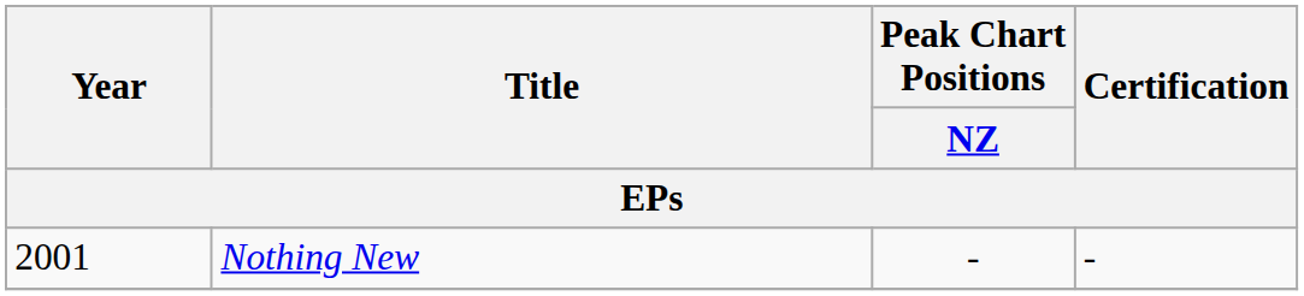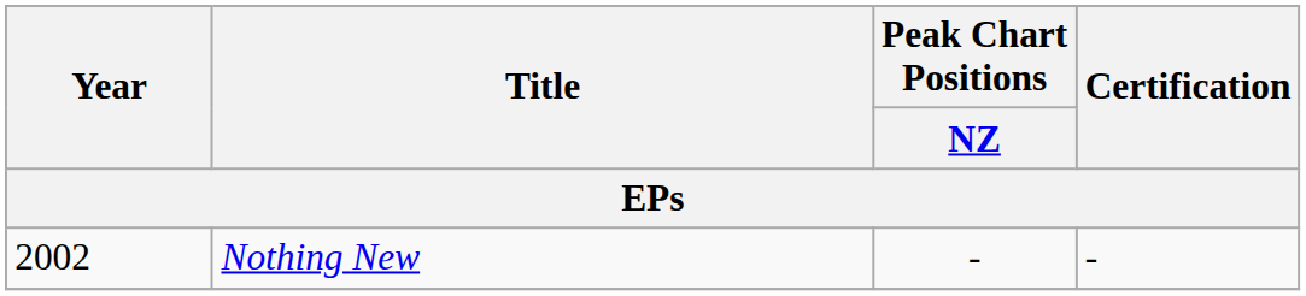Nothing New | Year: 2001 -> 2002
